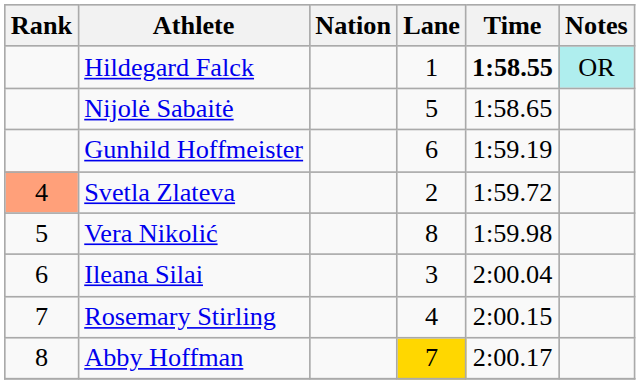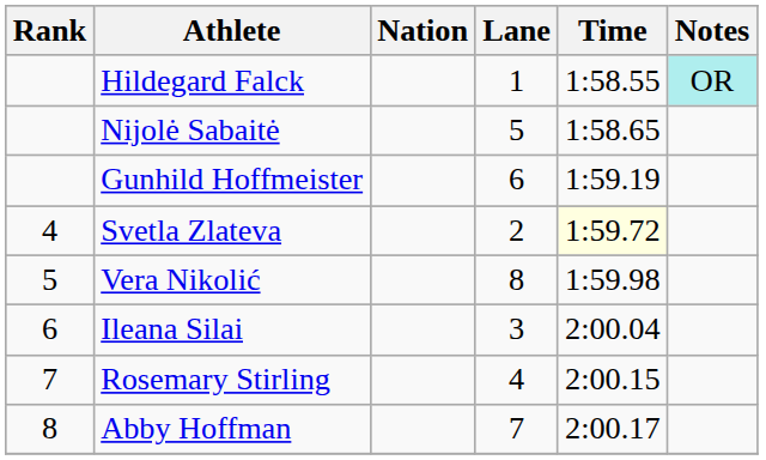Hildegard Falck | Time: bold -> normal
Svetla Zlateva | Rank: lightsalmon background -> no background
Svetla Zlateva | Time: no background -> lightyellow background
Abby Hoffman | Lane: gold background -> no background
